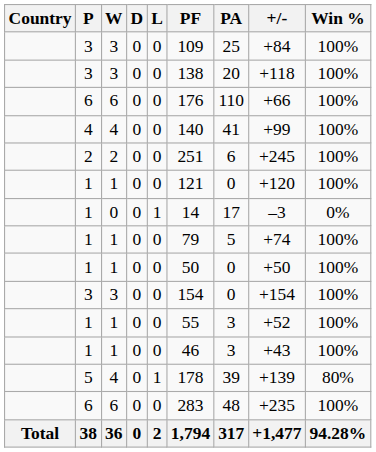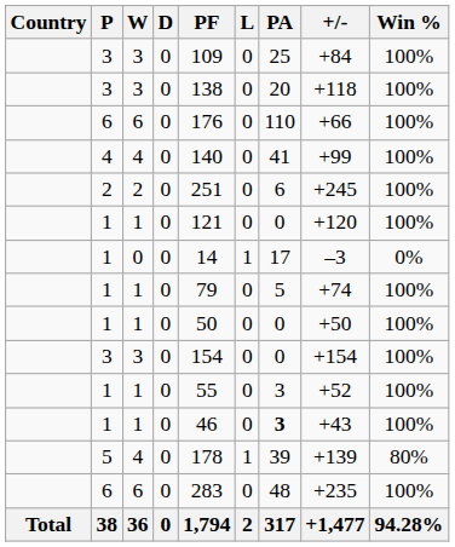columns swapped: L <-> PF
row 13 | PA: normal -> bold
